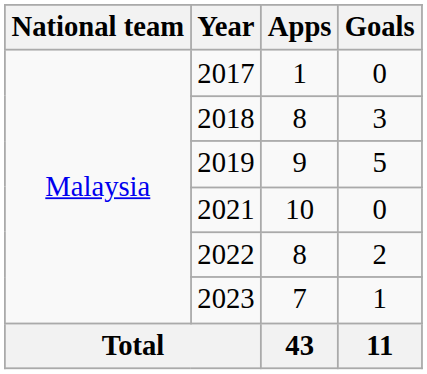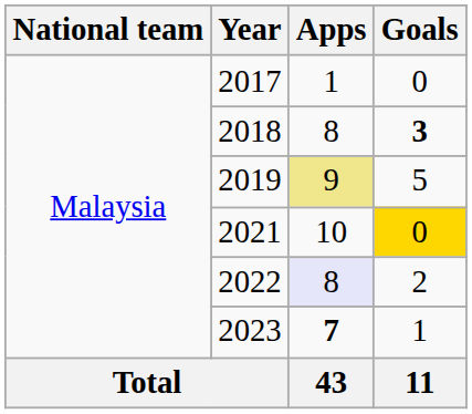2018 | Goals: normal -> bold
2019 | Apps: no background -> khaki background
2021 | Goals: no background -> gold background
2022 | Apps: no background -> lavender background
2023 | Apps: normal -> bold
